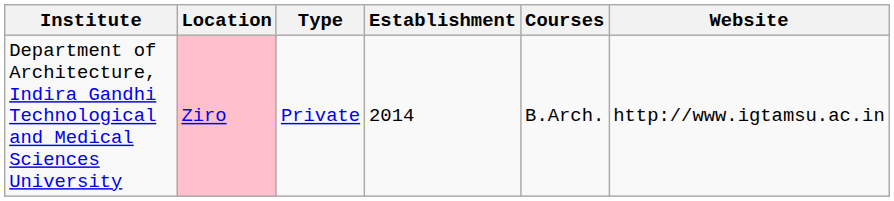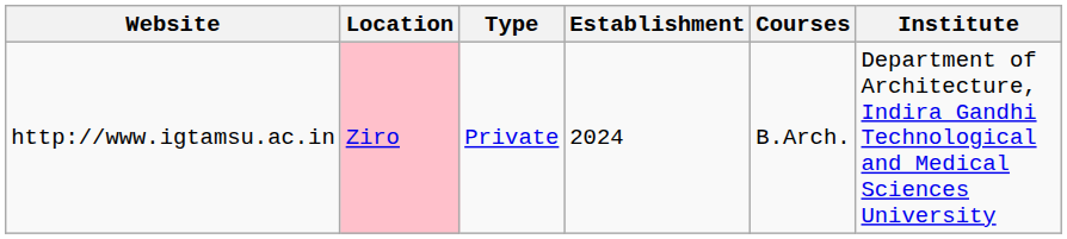columns swapped: Institute <-> Website
row 2 | Establishment: 2014 -> 2024
